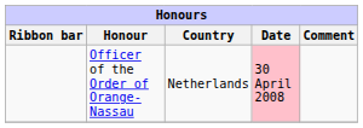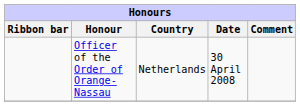Officer of the Order of Orange-Nassau | Date: pink background -> no background
